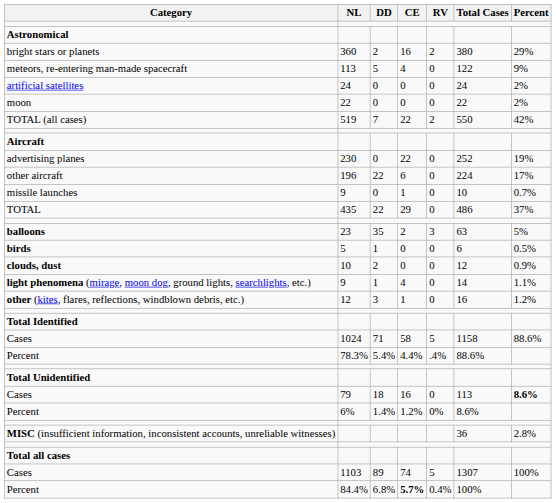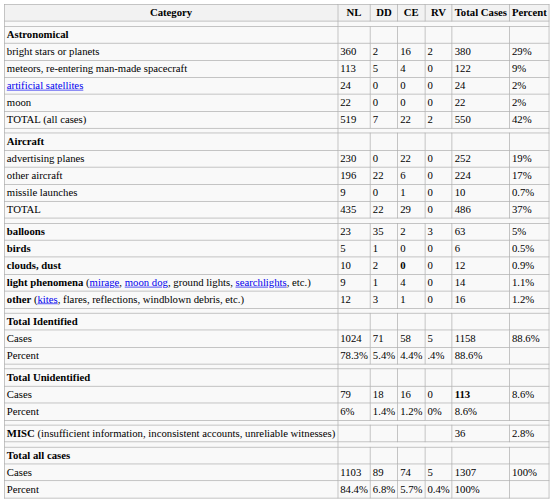clouds, dust | CE: normal -> bold
Cases / 79 | Total Cases: normal -> bold
Cases / 79 | Percent: bold -> normal
Percent / 84.4% | CE: bold -> normal
